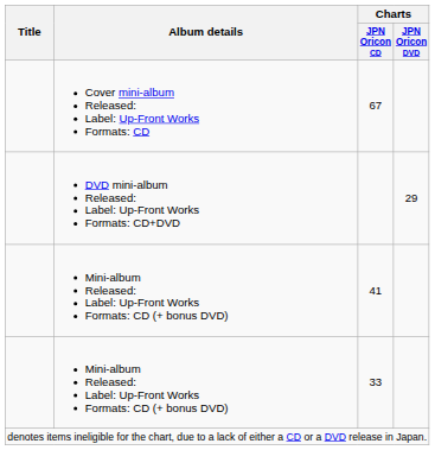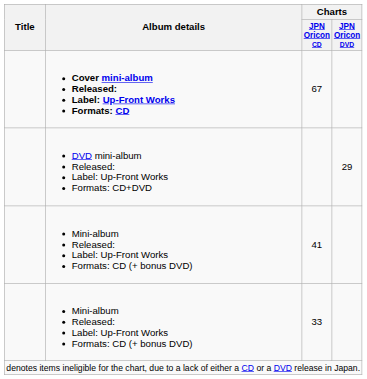67 | Album details: normal -> bold
